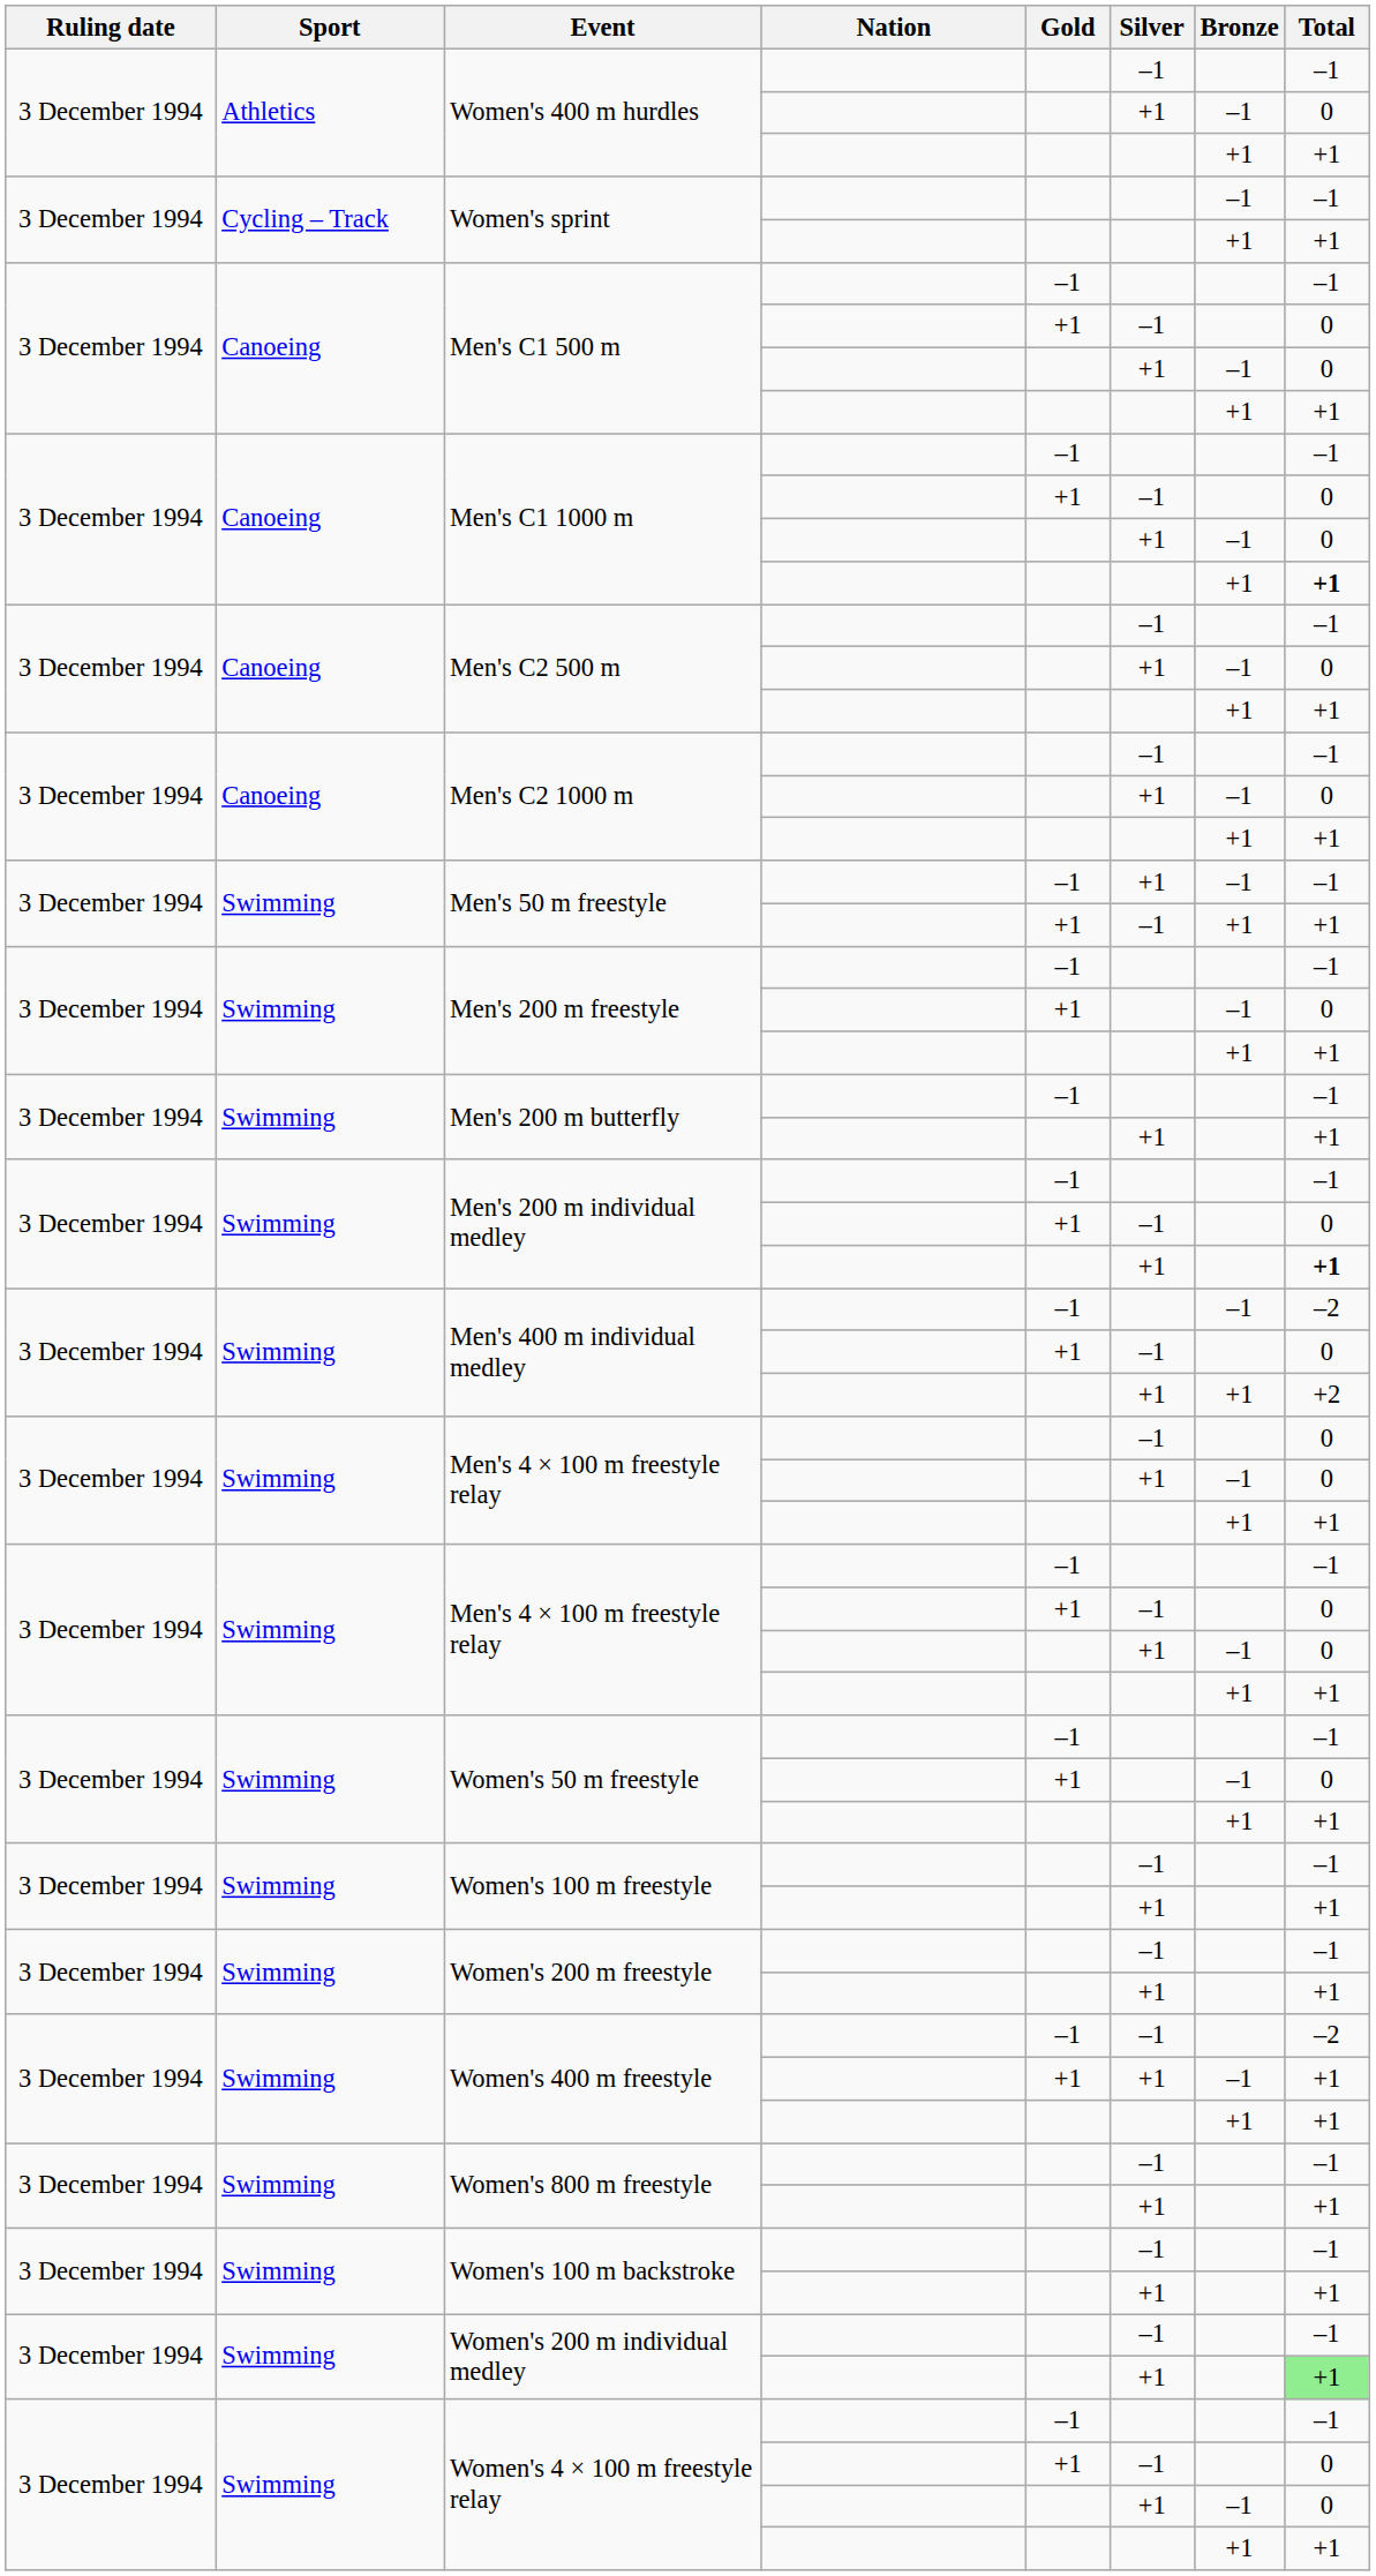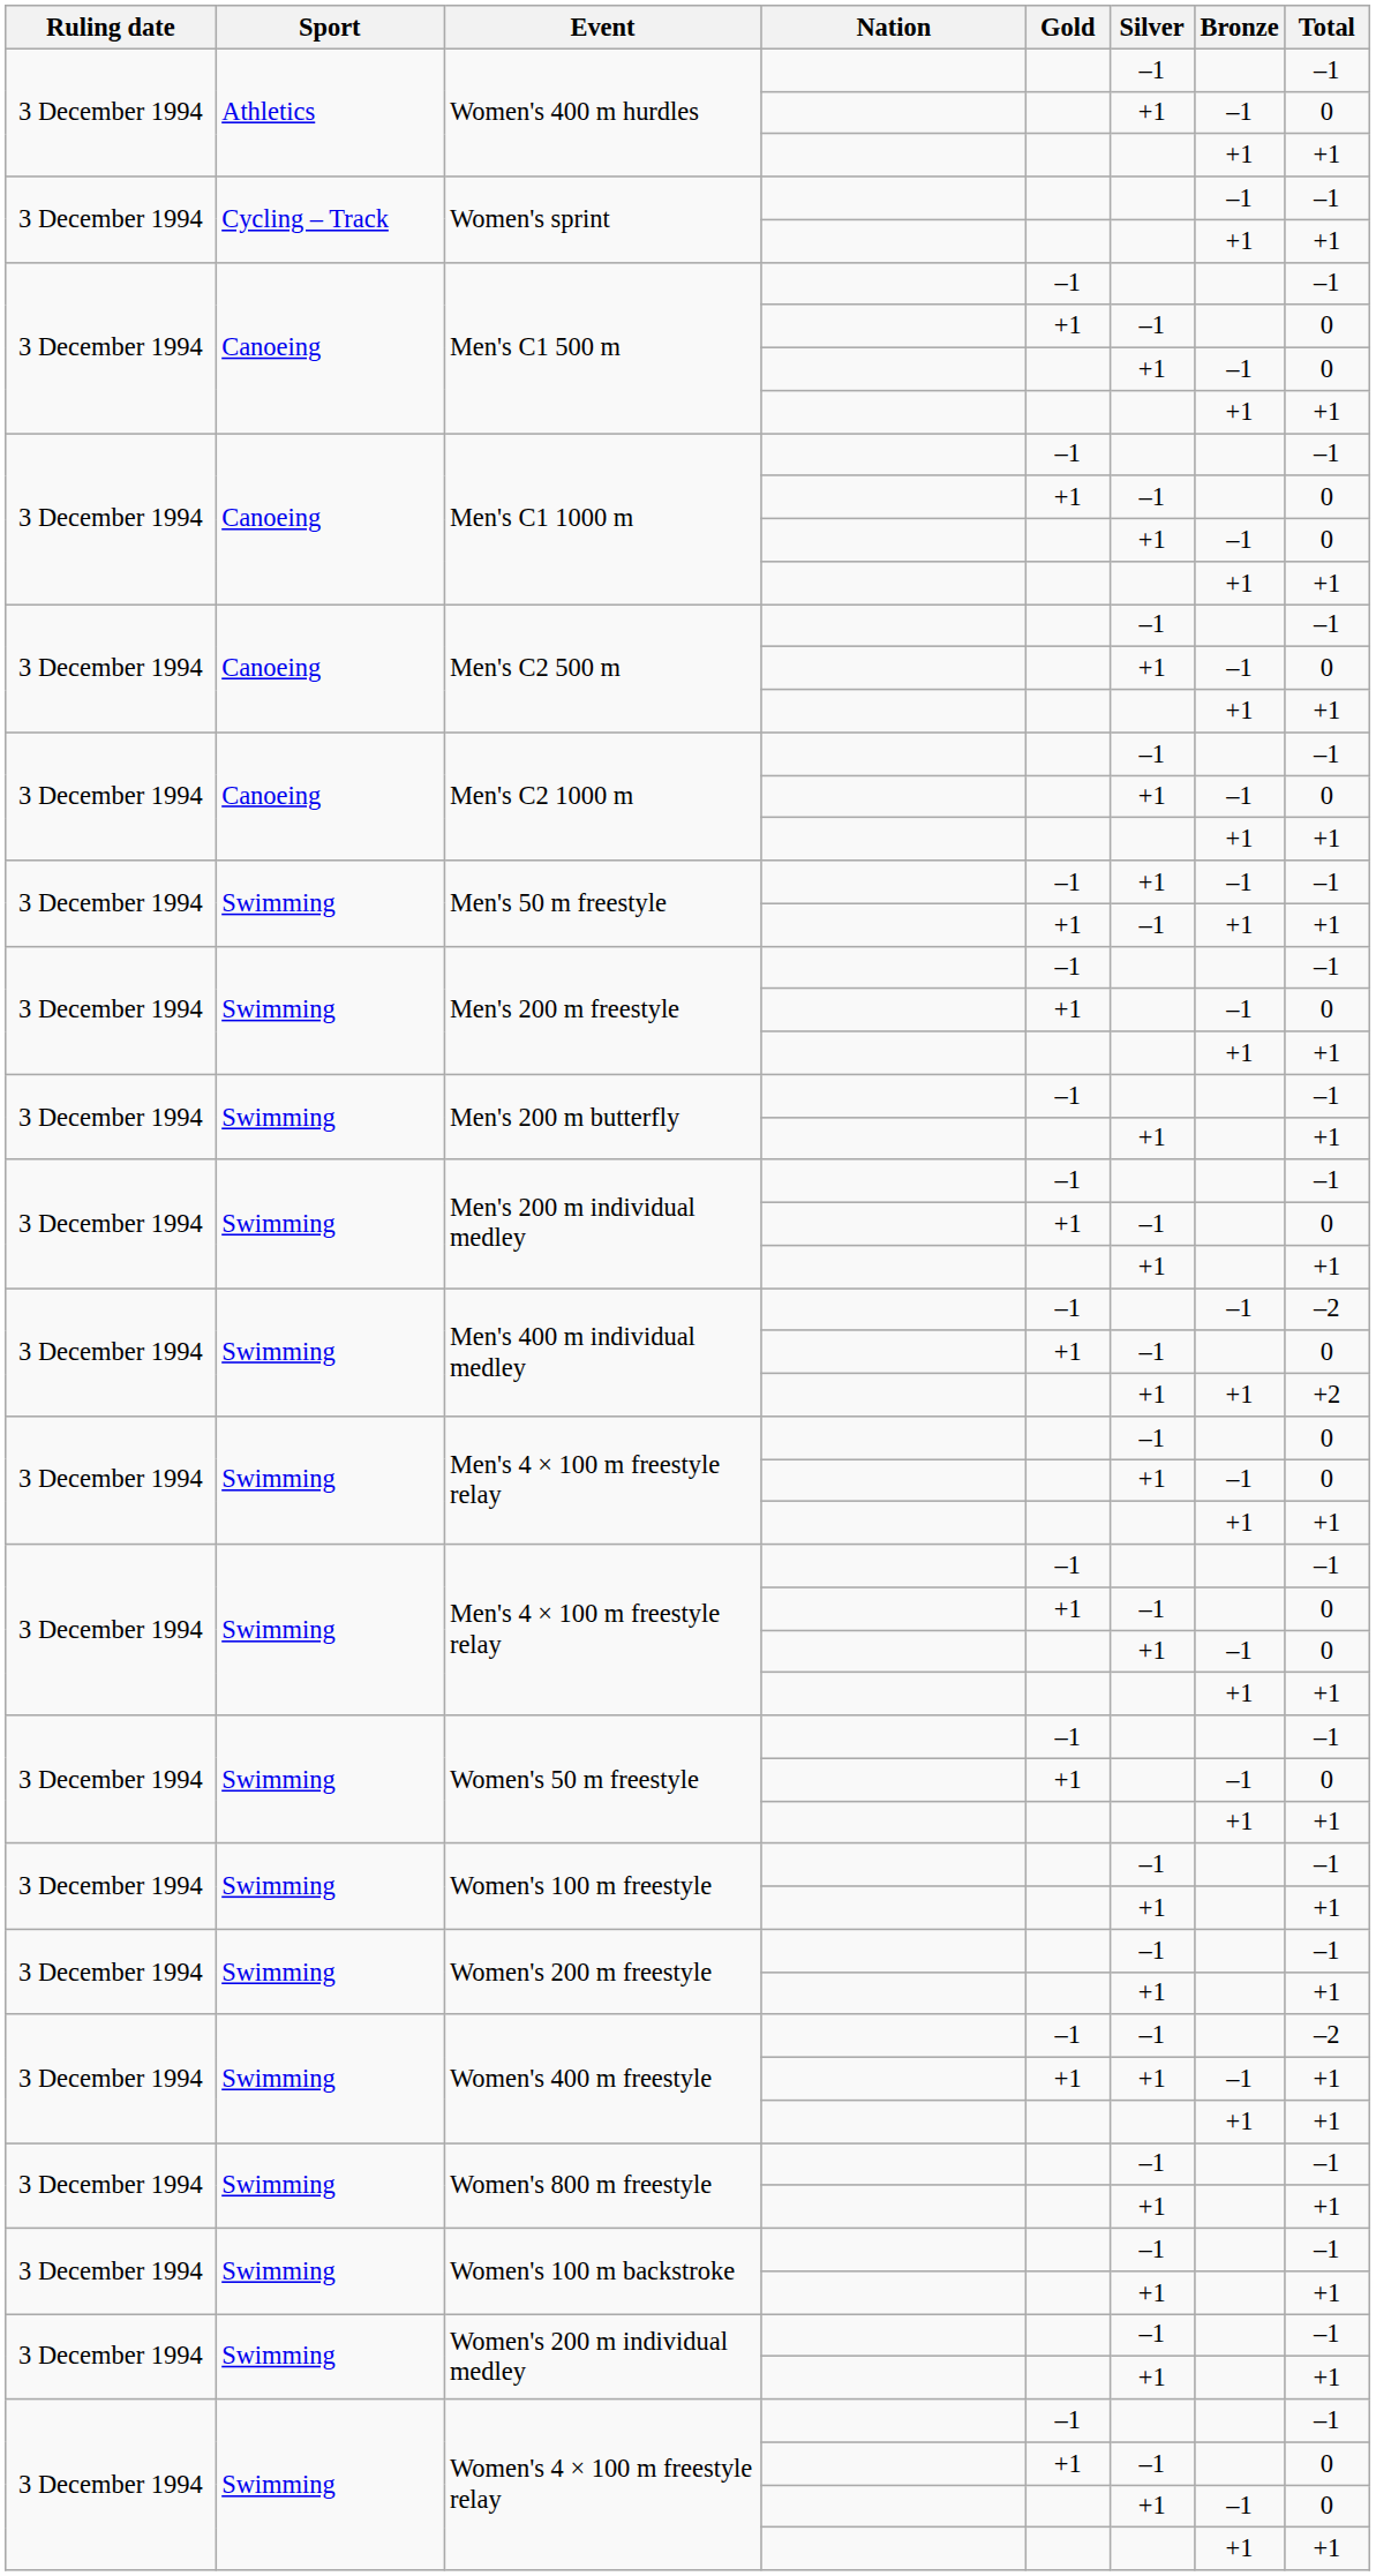row 14 | Total: bold -> normal
row 30 | Total: bold -> normal
row 56 | Total: lightgreen background -> no background
